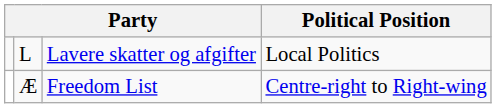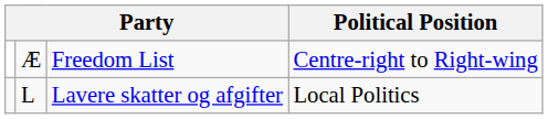rows swapped: Lavere skatter og afgifter <-> Freedom List
